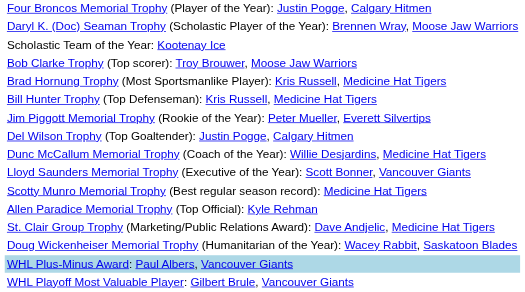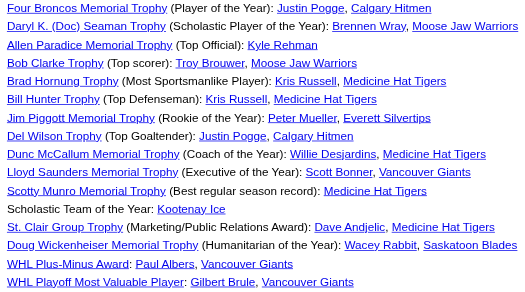row 3 | column 1: Scholastic Team of the Year: Kootenay Ice -> Allen Paradice Memorial Trophy (Top Official): Kyle Rehman
row 12 | column 1: Allen Paradice Memorial Trophy (Top Official): Kyle Rehman -> Scholastic Team of the Year: Kootenay Ice
row 15 | column 1: lightblue background -> no background
